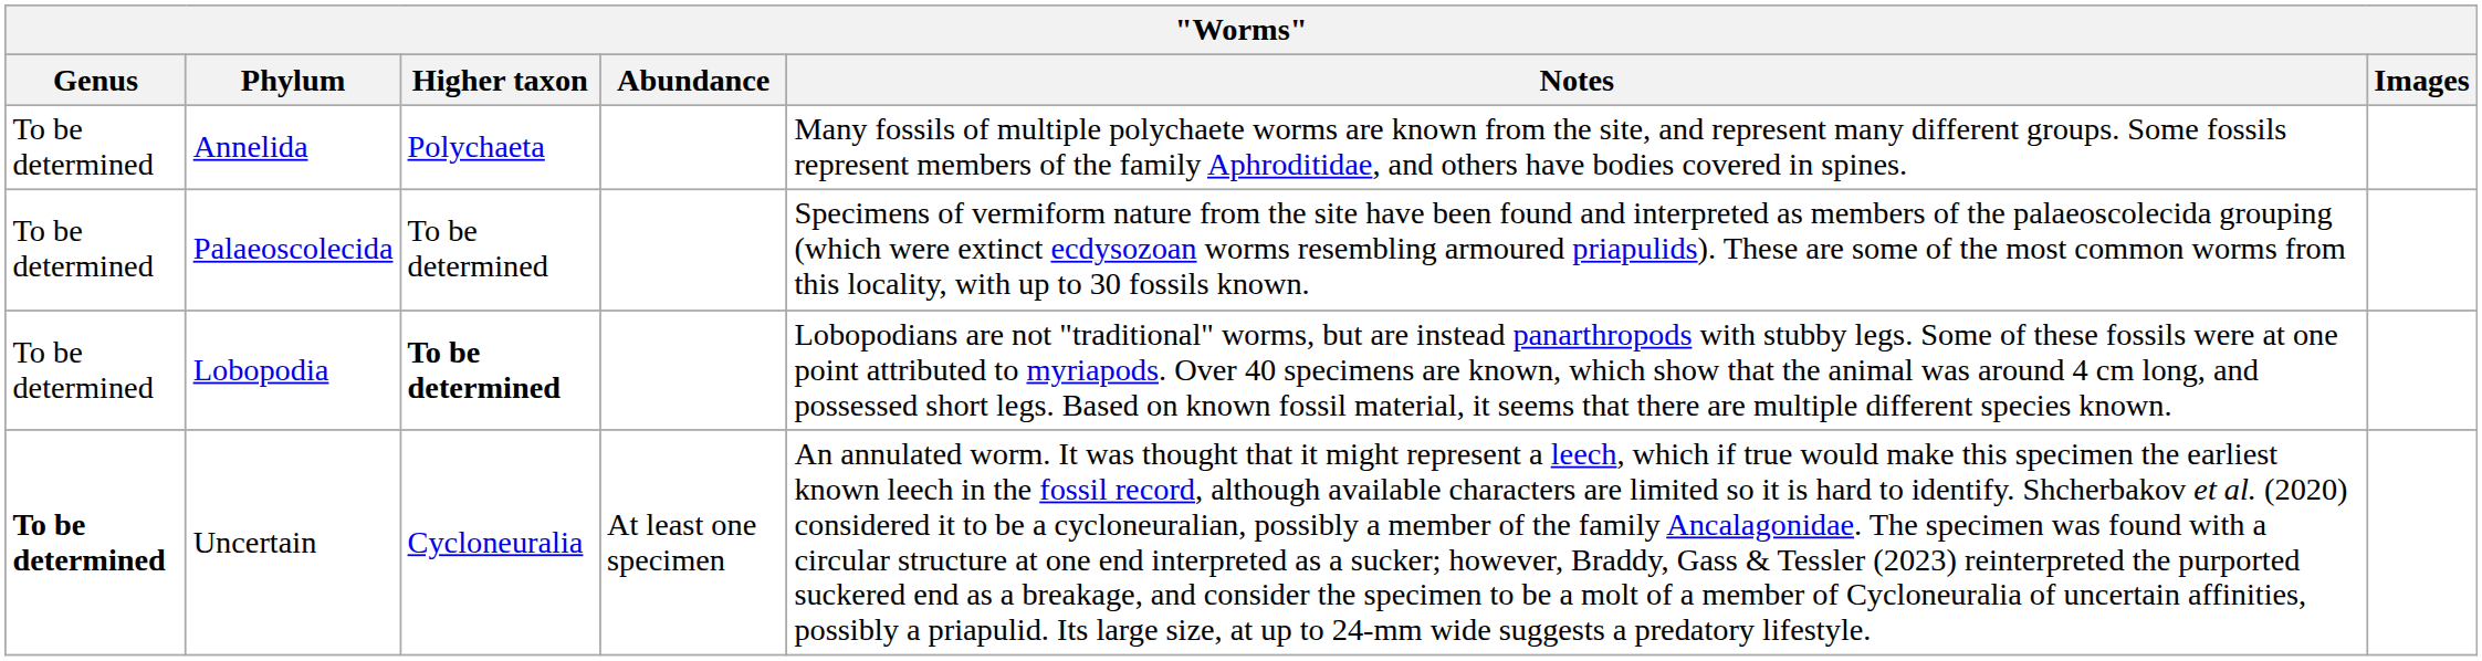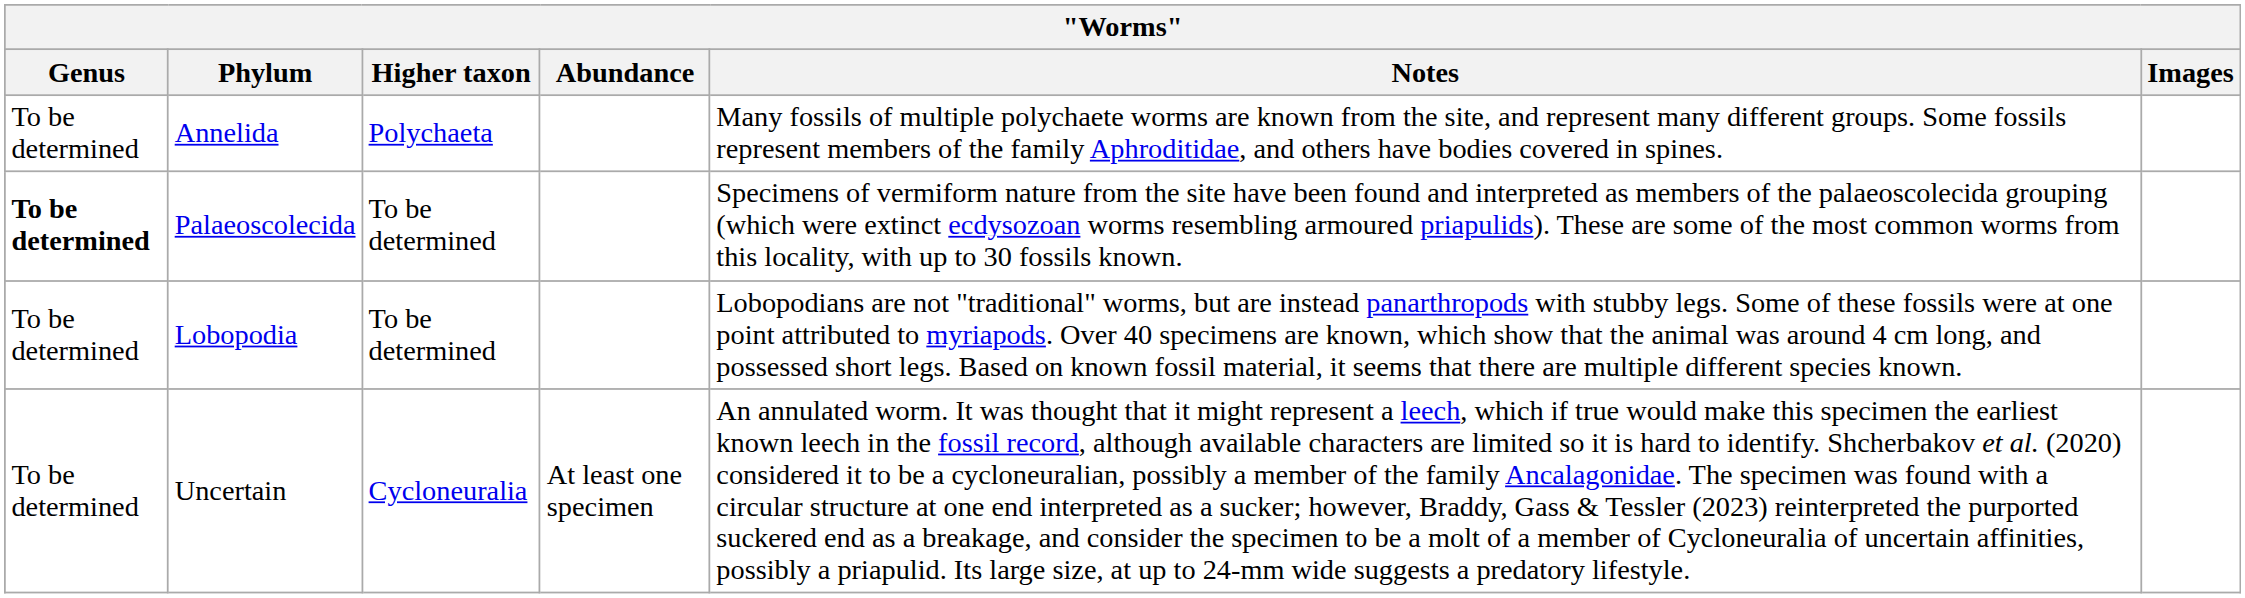Palaeoscolecida | Genus: normal -> bold
Lobopodia | Higher taxon: bold -> normal
Uncertain | Genus: bold -> normal
